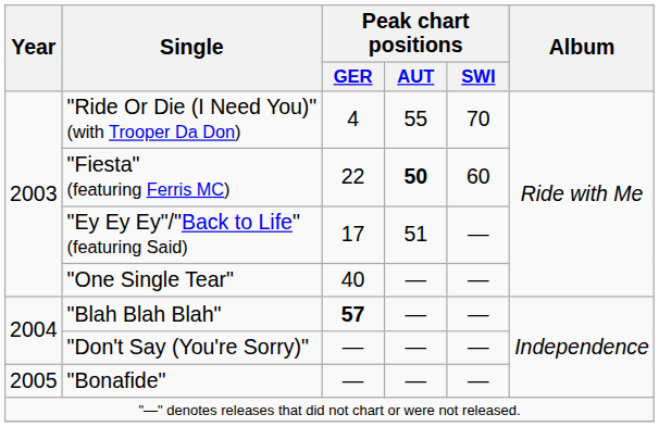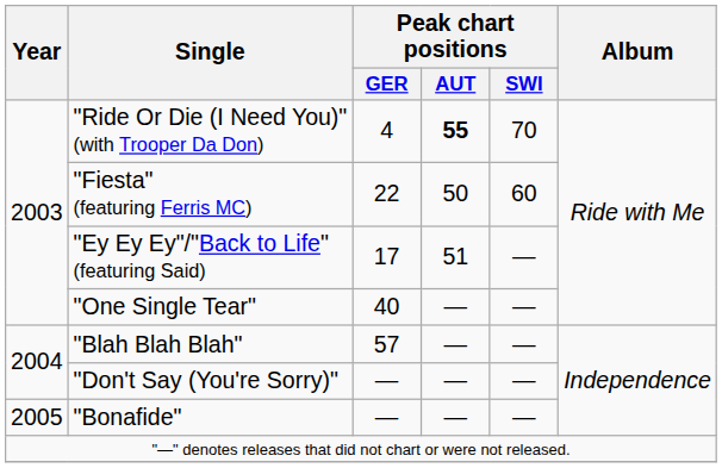"Ride Or Die (I Need You)" (with Trooper Da Don) | Peak chart positions / AUT: normal -> bold
"Fiesta" (featuring Ferris MC) | Peak chart positions / AUT: bold -> normal
"Blah Blah Blah" | Peak chart positions / GER: bold -> normal
